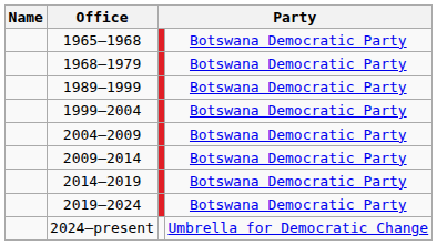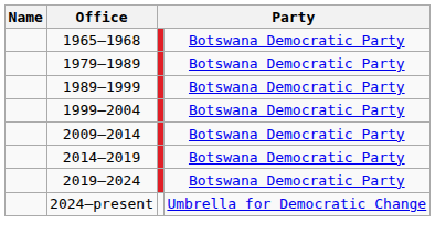- row: 1968–1979 | Botswana Democratic Party
+ row: 1979–1989 | Botswana Democratic Party
- row: 2004–2009 | Botswana Democratic Party
